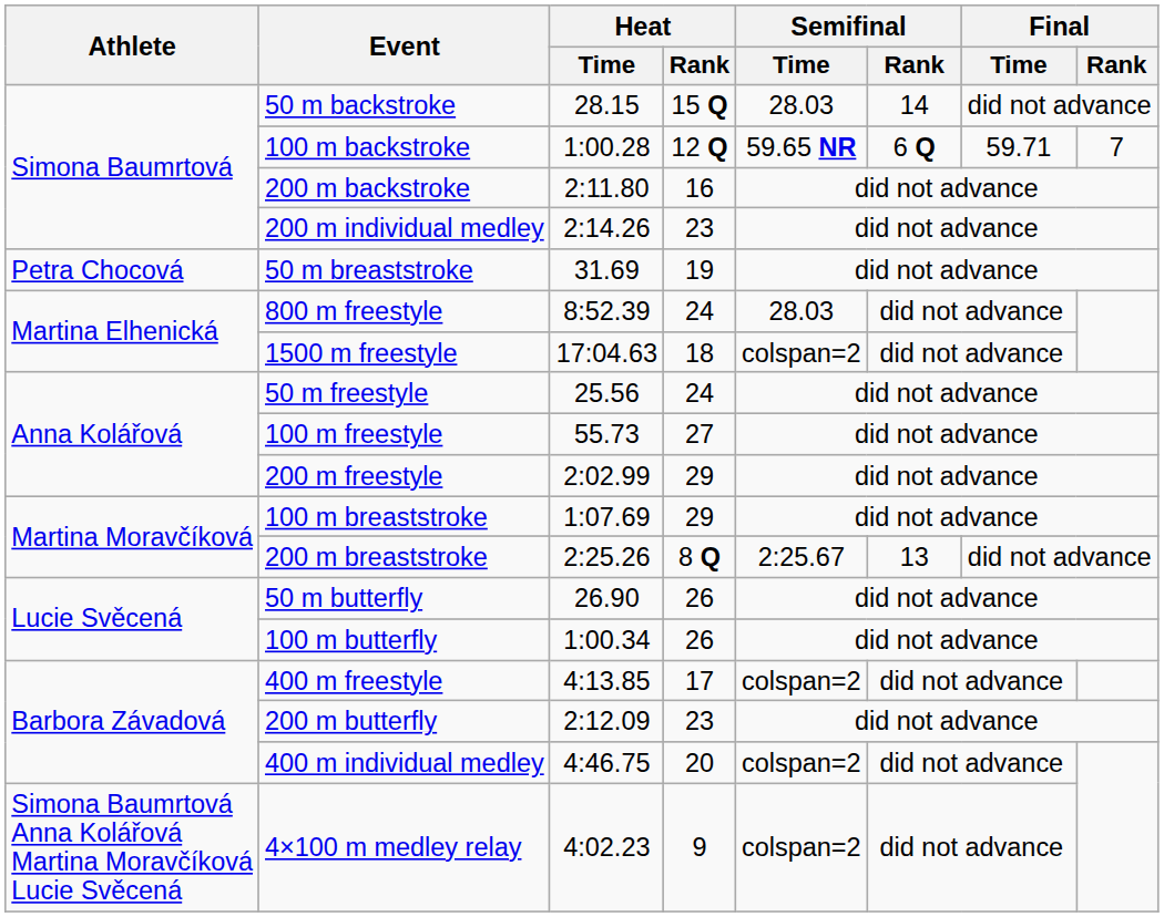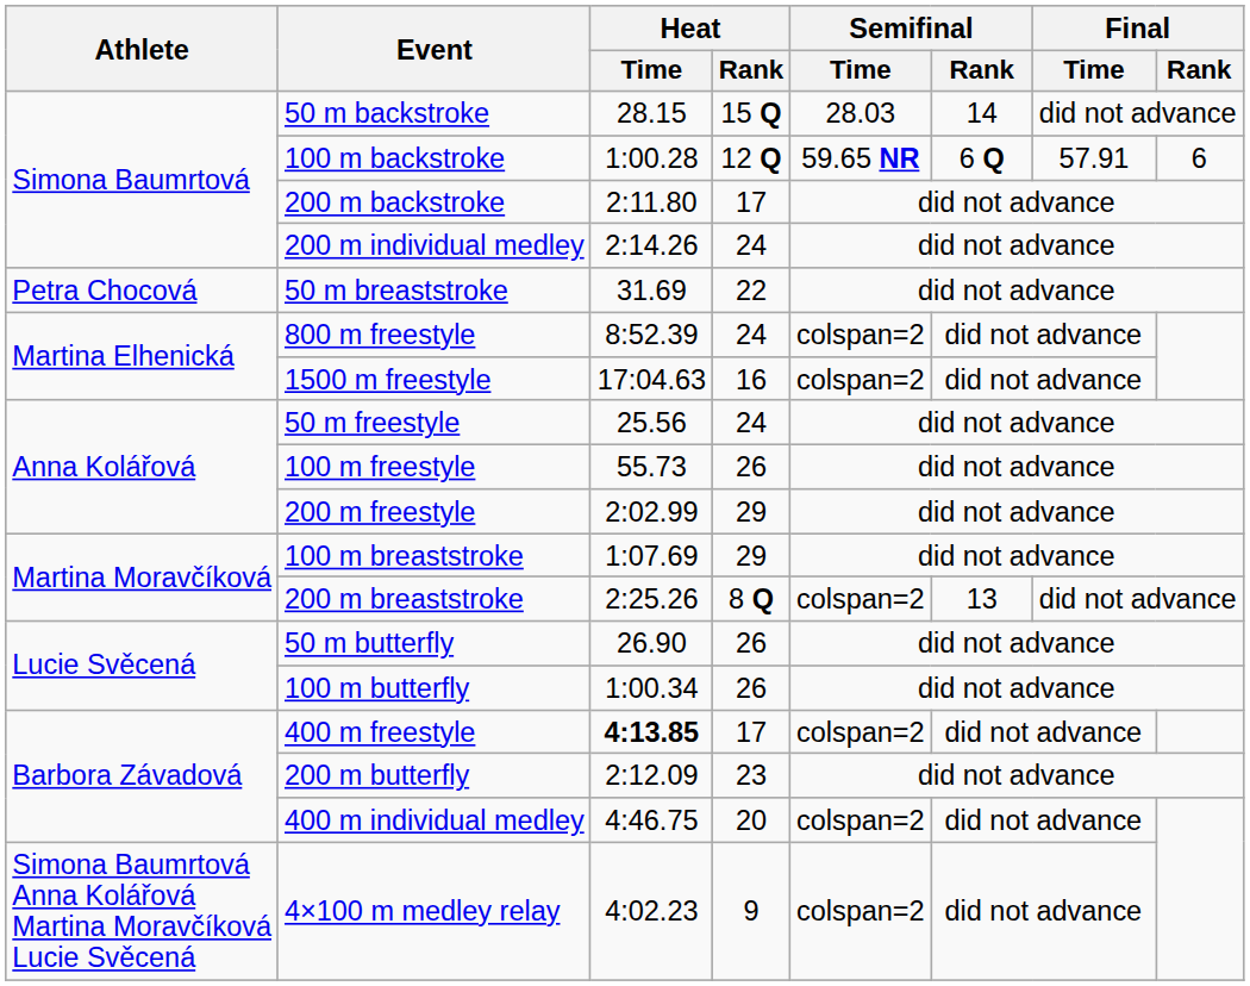100 m backstroke | Final / Time: 59.71 -> 57.91
100 m backstroke | Final / Rank: 7 -> 6
200 m backstroke | Heat / Rank: 16 -> 17
200 m individual medley | Heat / Rank: 23 -> 24
50 m breaststroke | Heat / Rank: 19 -> 22
800 m freestyle | Semifinal / Time: 28.03 -> colspan=2
1500 m freestyle | Heat / Rank: 18 -> 16
100 m freestyle | Heat / Rank: 27 -> 26
200 m breaststroke | Semifinal / Time: 2:25.67 -> colspan=2
400 m freestyle | Heat / Time: normal -> bold
